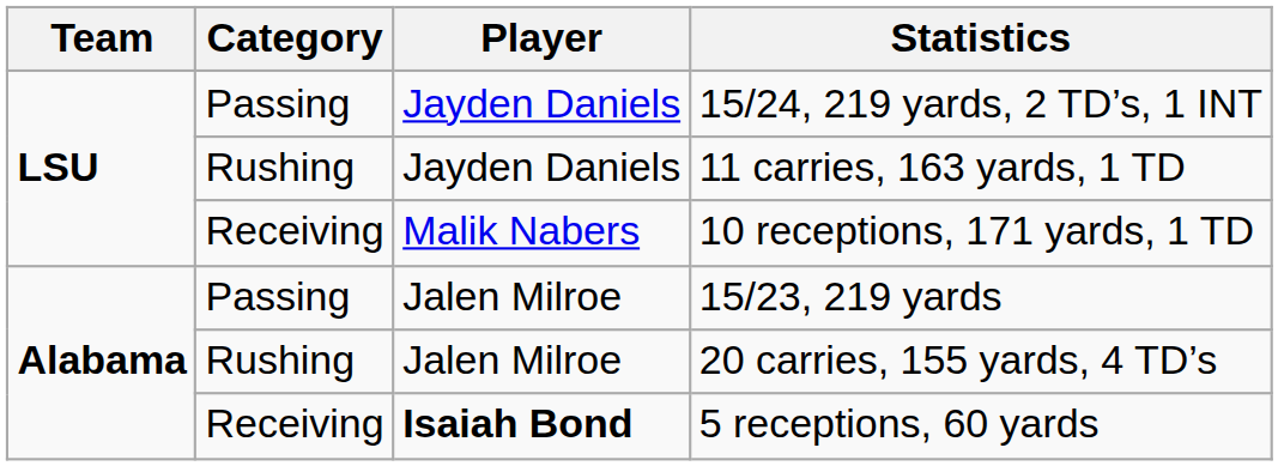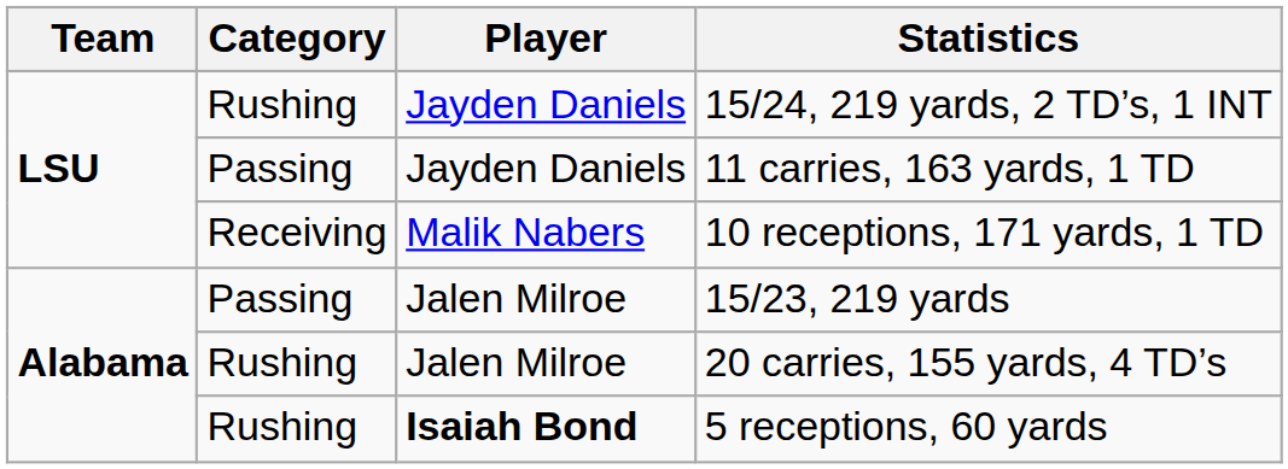15/24, 219 yards, 2 TD’s, 1 INT | Category: Passing -> Rushing
11 carries, 163 yards, 1 TD | Category: Rushing -> Passing
5 receptions, 60 yards | Category: Receiving -> Rushing
